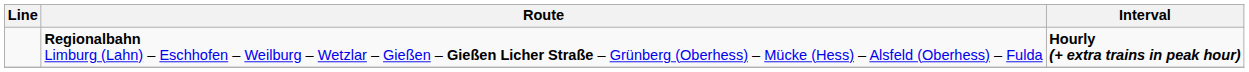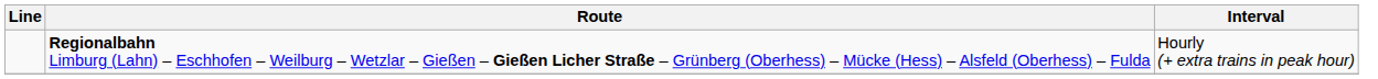row 2 | Interval: bold -> normal
